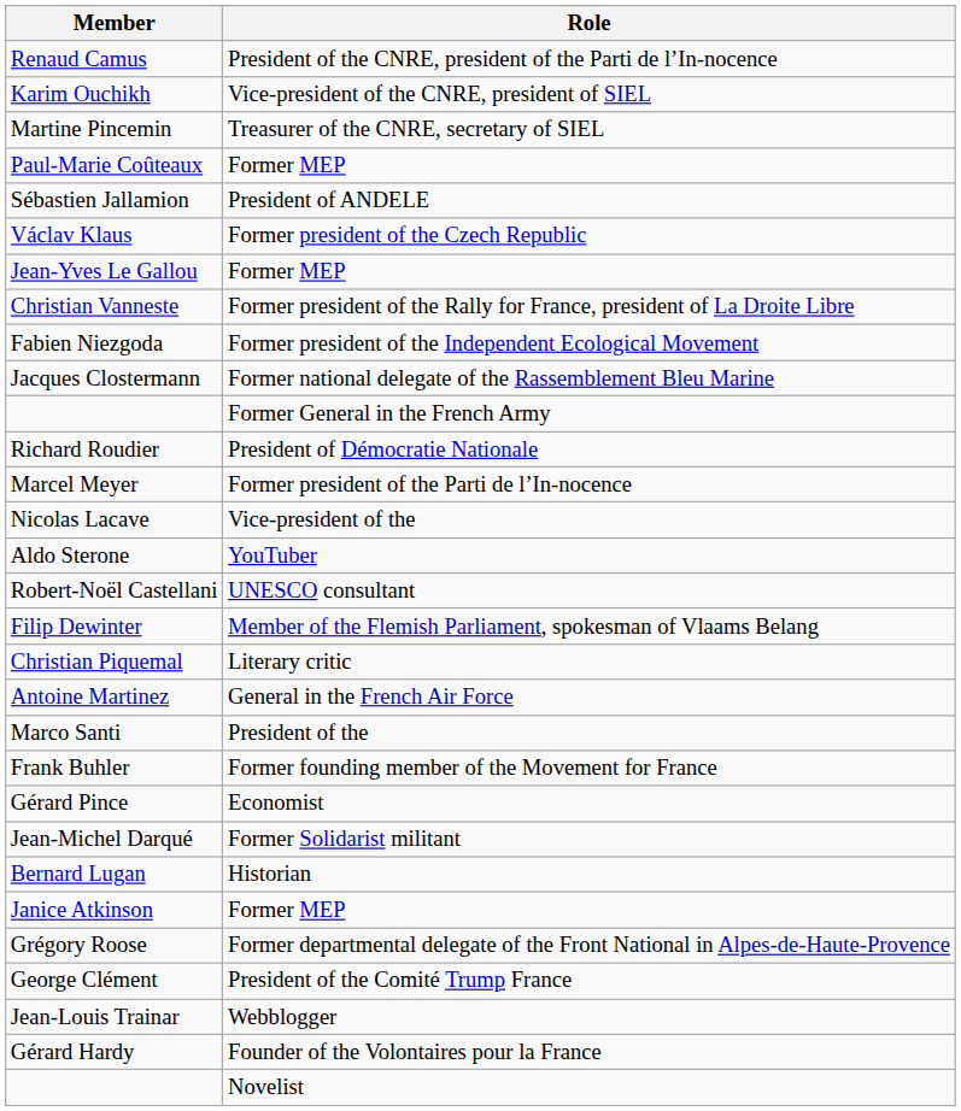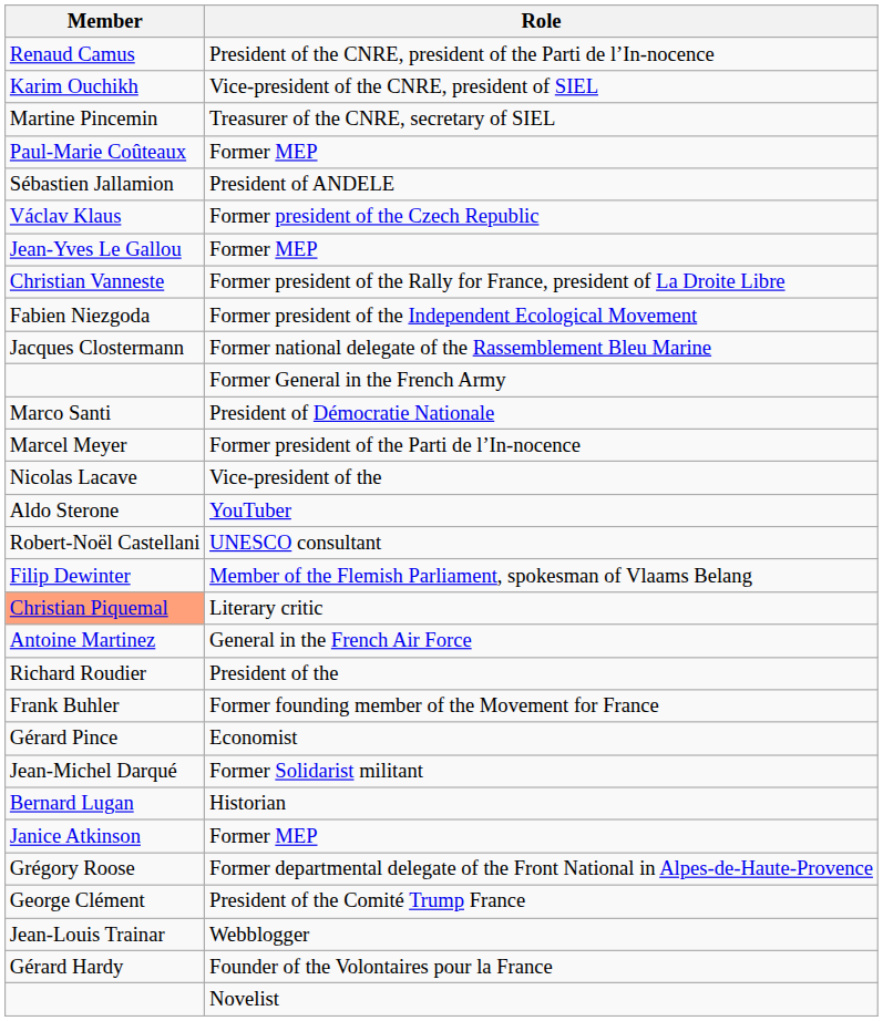row 13 | Member: Richard Roudier -> Marco Santi
row 19 | Member: no background -> lightsalmon background
row 21 | Member: Marco Santi -> Richard Roudier
